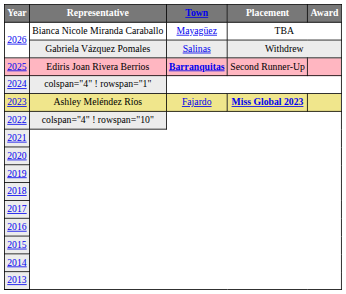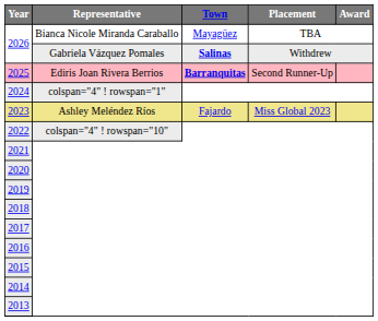2026 / Gabriela Vázquez Pomales | Town: normal -> bold
2023 | Placement: bold -> normal
